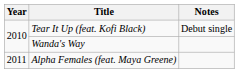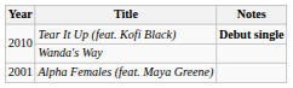Tear It Up (feat. Kofi Black) | Notes: normal -> bold
Alpha Females (feat. Maya Greene) | Year: 2011 -> 2001
